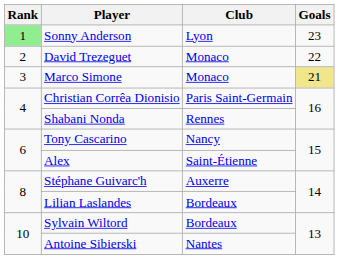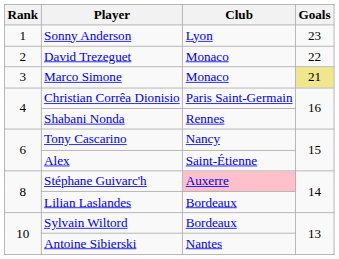Sonny Anderson | Rank: lightgreen background -> no background
Stéphane Guivarc'h | Club: no background -> pink background
